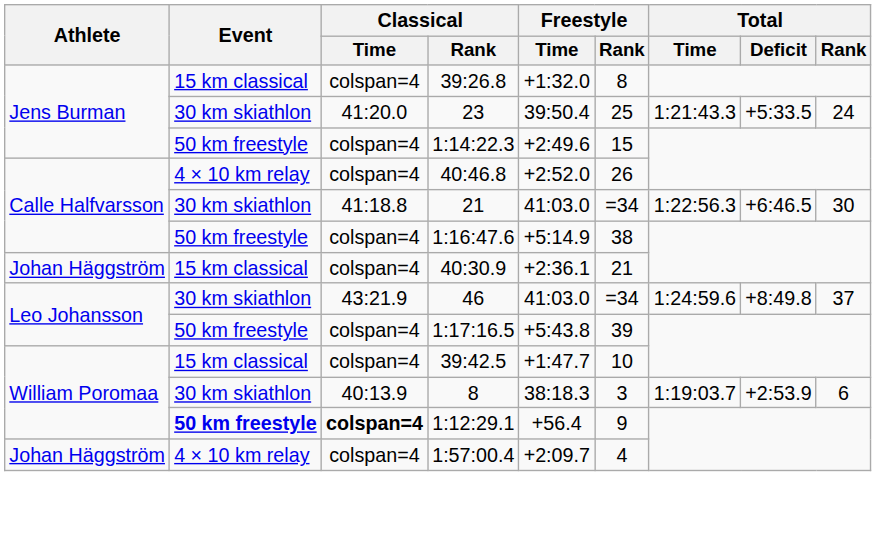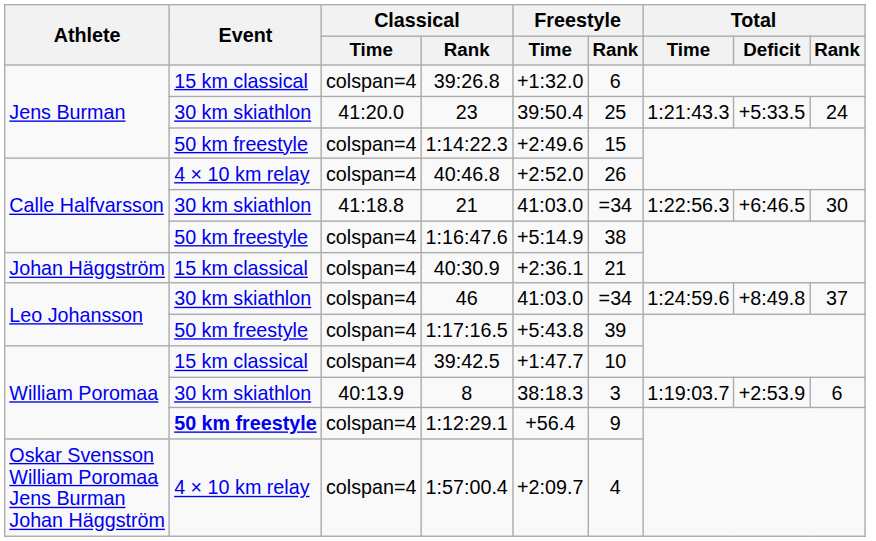39:26.8 | Freestyle / Rank: 8 -> 6
46 | Classical / Time: 43:21.9 -> colspan=4
1:12:29.1 | Classical / Time: bold -> normal
1:57:00.4 | Athlete: Johan Häggström -> Oskar Svensson William Poromaa Jens Burman Johan Häggström
